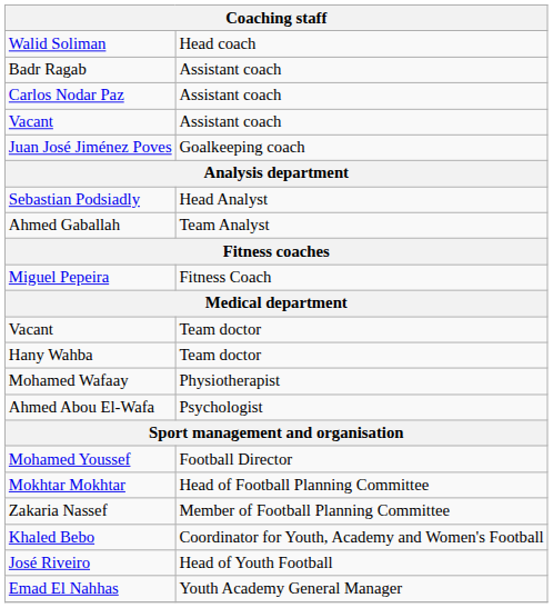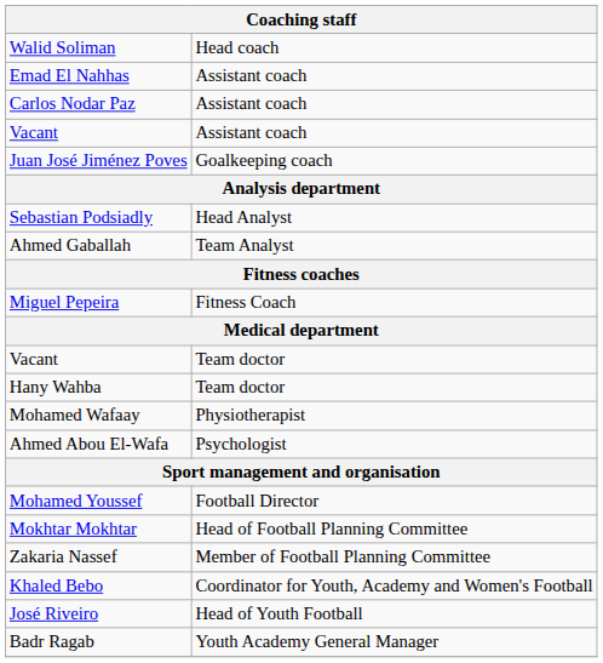row 3 | column 1: Badr Ragab -> Emad El Nahhas
row 23 | column 1: Emad El Nahhas -> Badr Ragab
